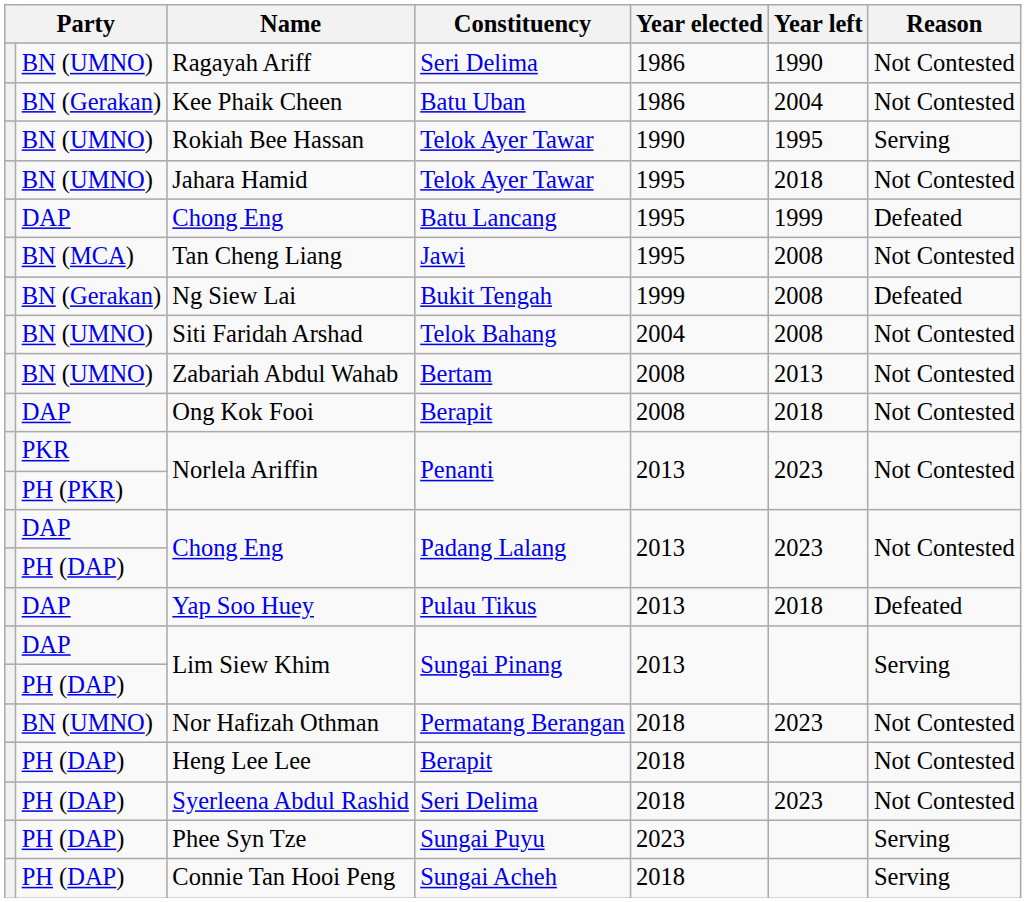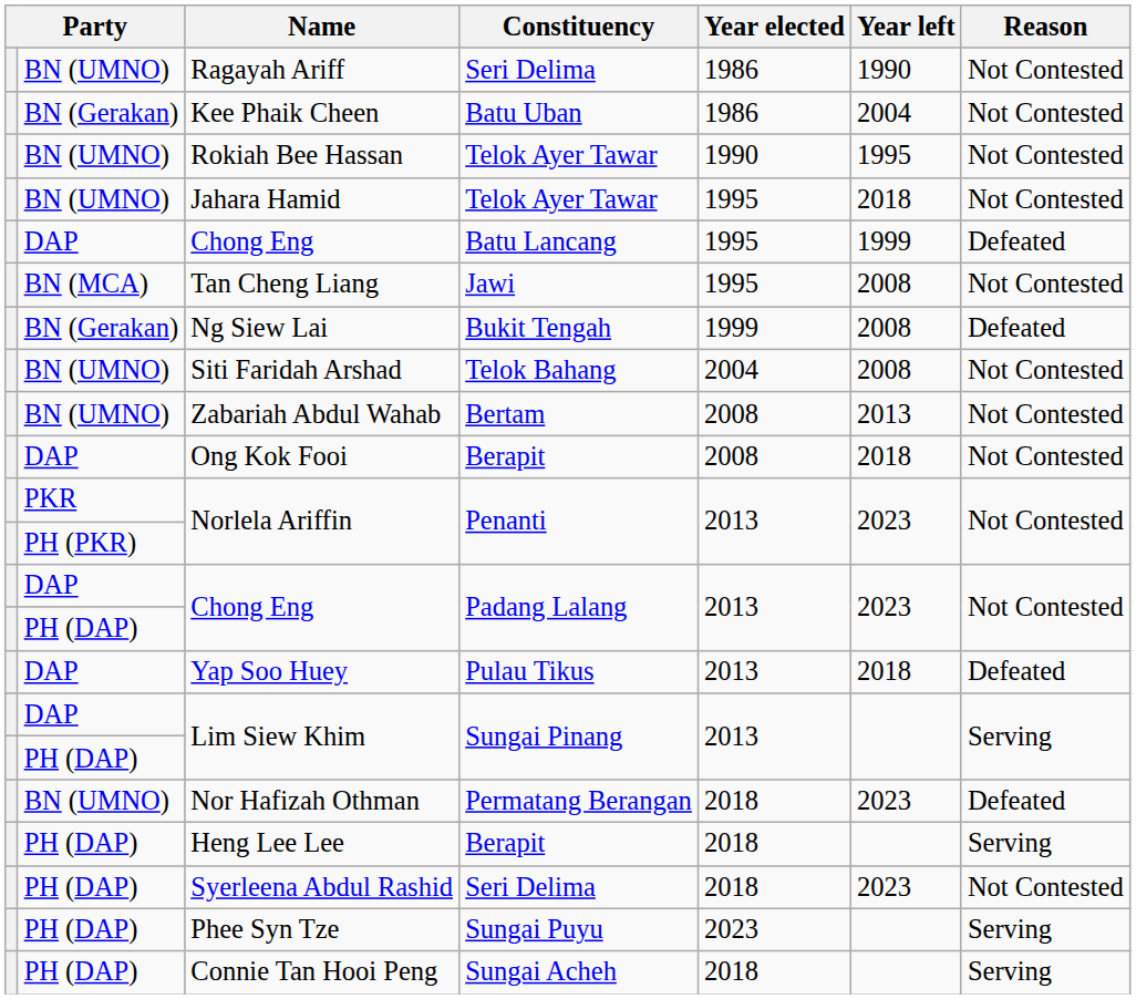Rokiah Bee Hassan | Reason: Serving -> Not Contested
Nor Hafizah Othman | Reason: Not Contested -> Defeated
Heng Lee Lee | Reason: Not Contested -> Serving
